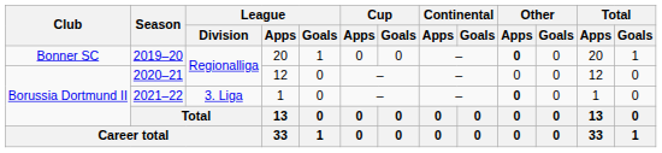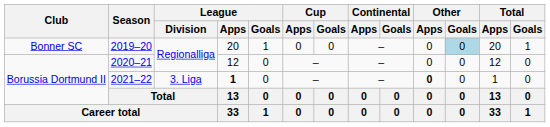2019–20 | Other / Apps: bold -> normal
2019–20 | Other / Goals: no background -> lightblue background
2021–22 | League / Apps: normal -> bold
